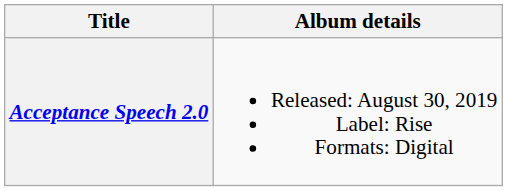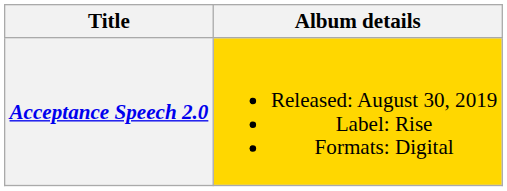Acceptance Speech 2.0 | Album details: no background -> gold background
